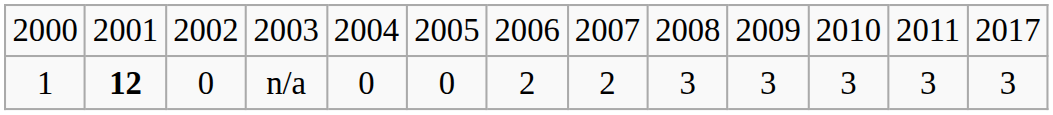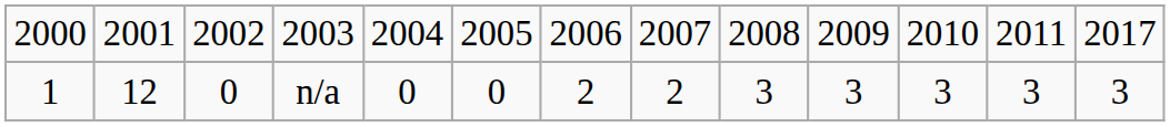n/a | column 2: bold -> normal
